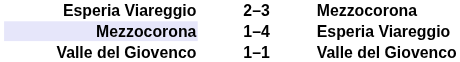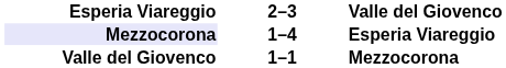row 1 | column 3: Mezzocorona -> Valle del Giovenco
row 3 | column 3: Valle del Giovenco -> Mezzocorona
